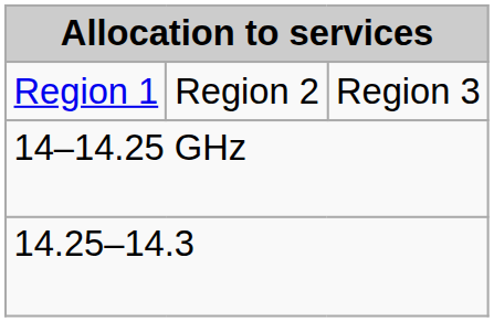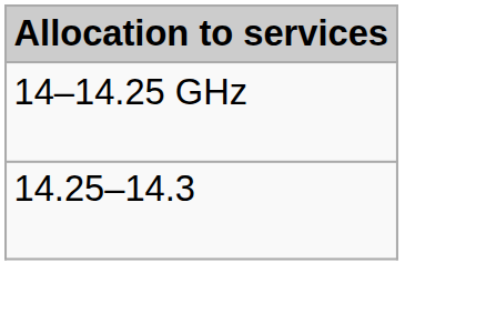- row: Region 1 | Region 2 | Region 3
